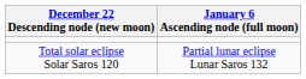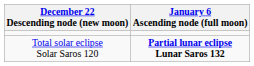row 3 | January 6 Ascending node (full moon): normal -> bold
